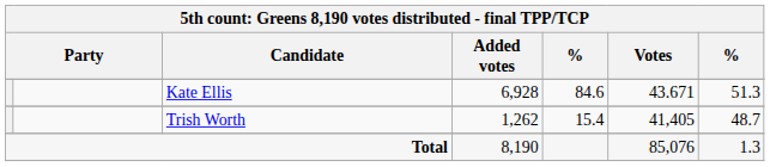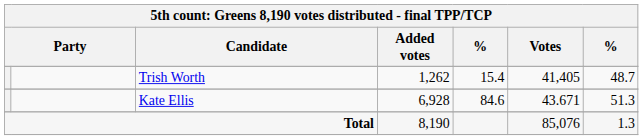rows swapped: Kate Ellis <-> Trish Worth
